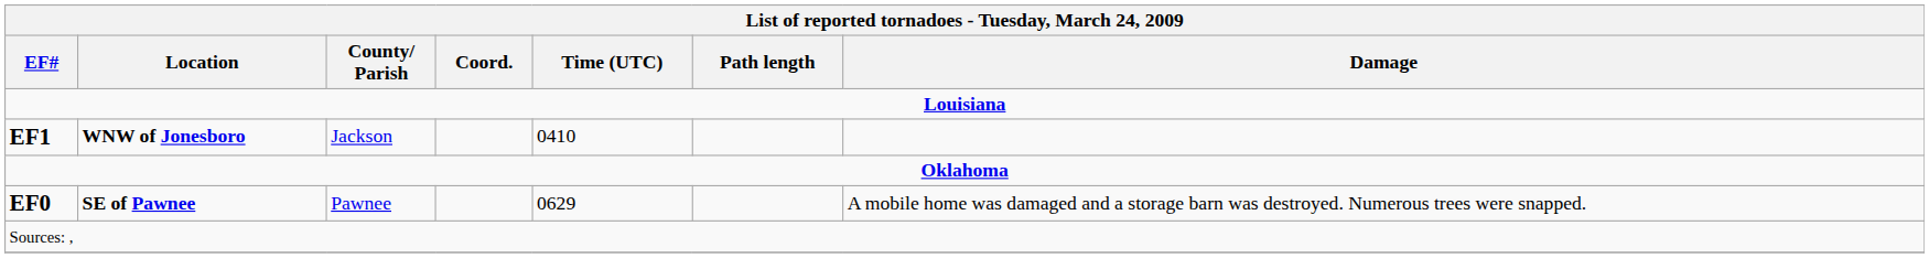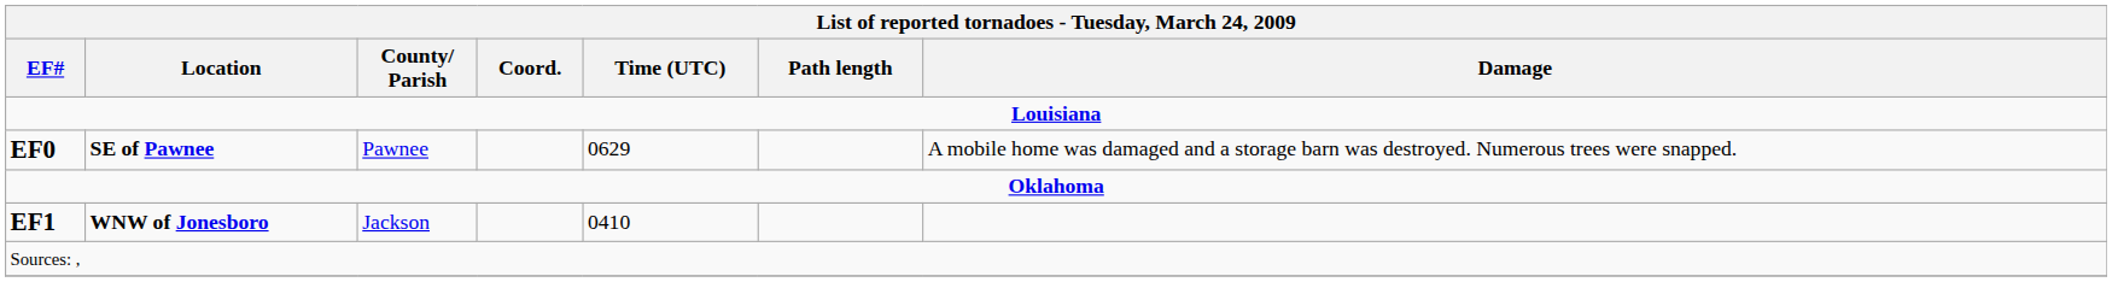rows swapped: EF1 <-> EF0
